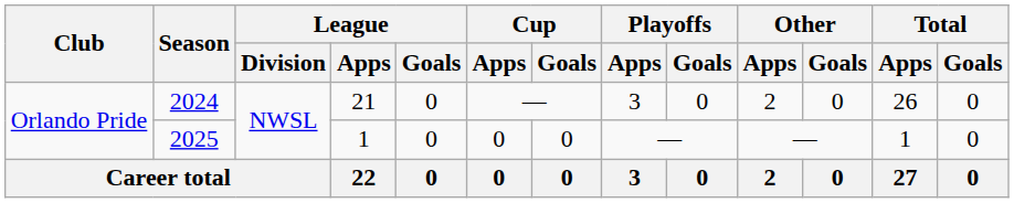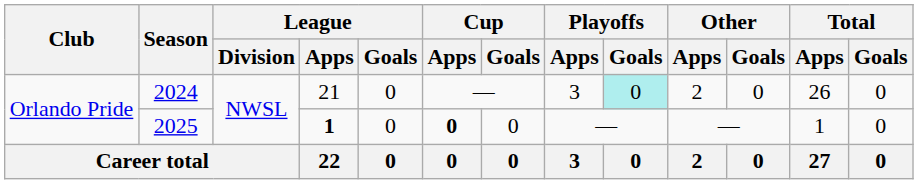2024 | Playoffs / Goals: no background -> paleturquoise background
2025 | League / Apps: normal -> bold
2025 | Cup / Apps: normal -> bold
